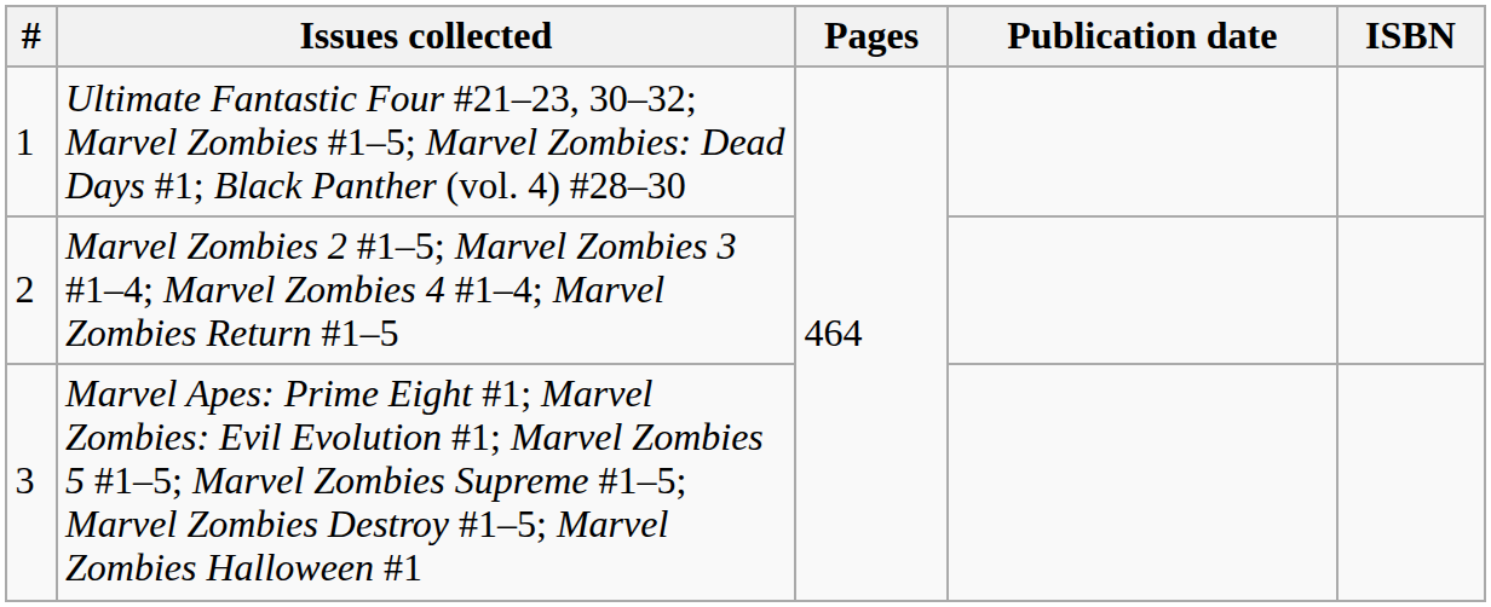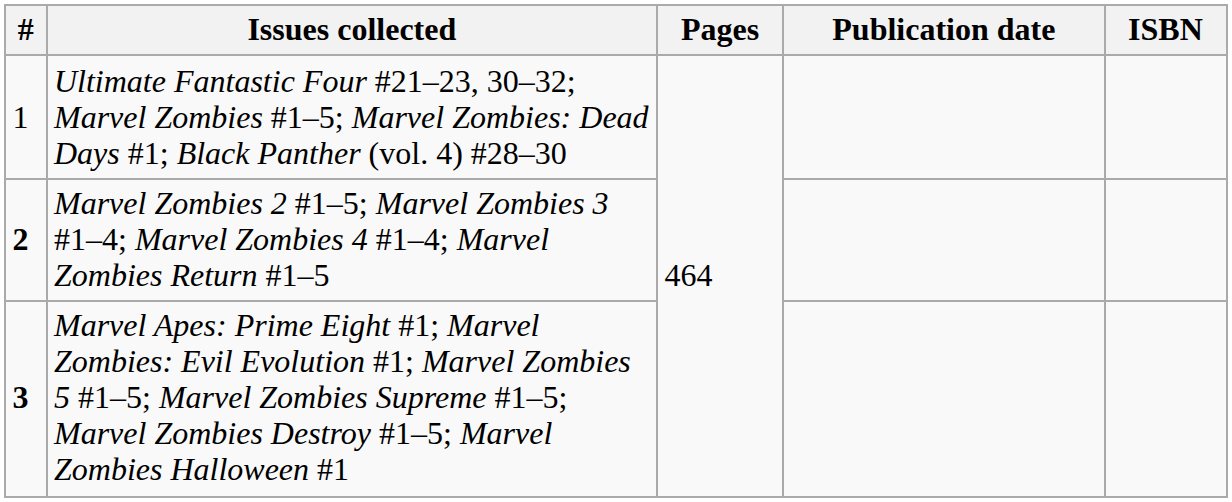row 3 | #: normal -> bold
row 4 | #: normal -> bold
